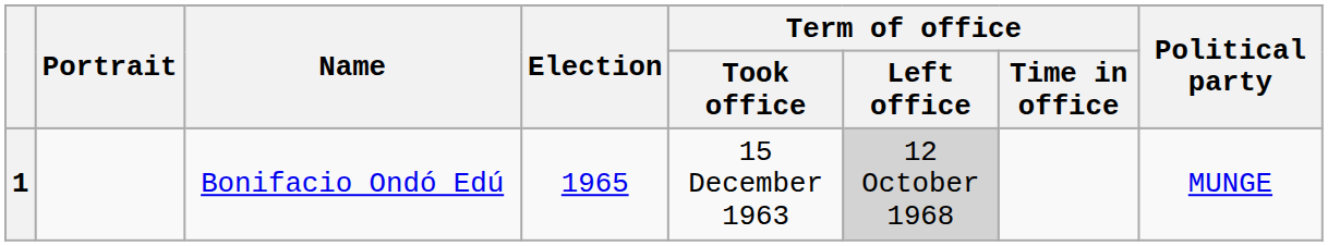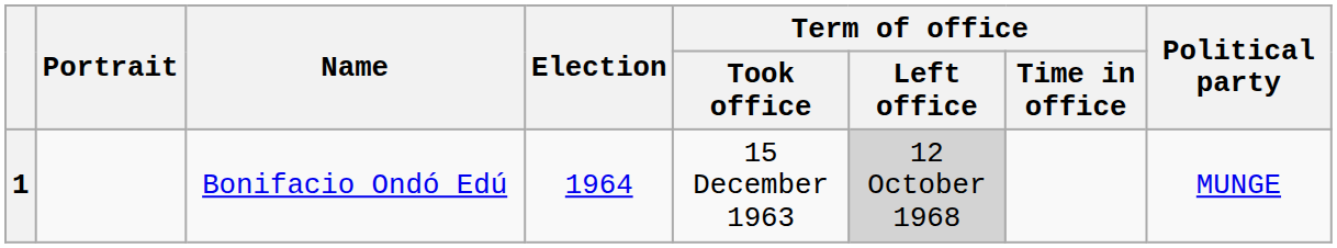1 | Election: 1965 -> 1964
